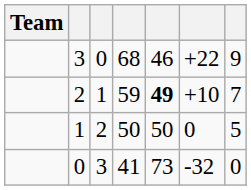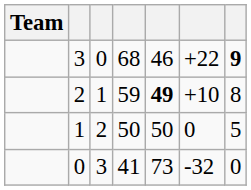row 2 | column 7: normal -> bold
row 3 | column 7: 7 -> 8
